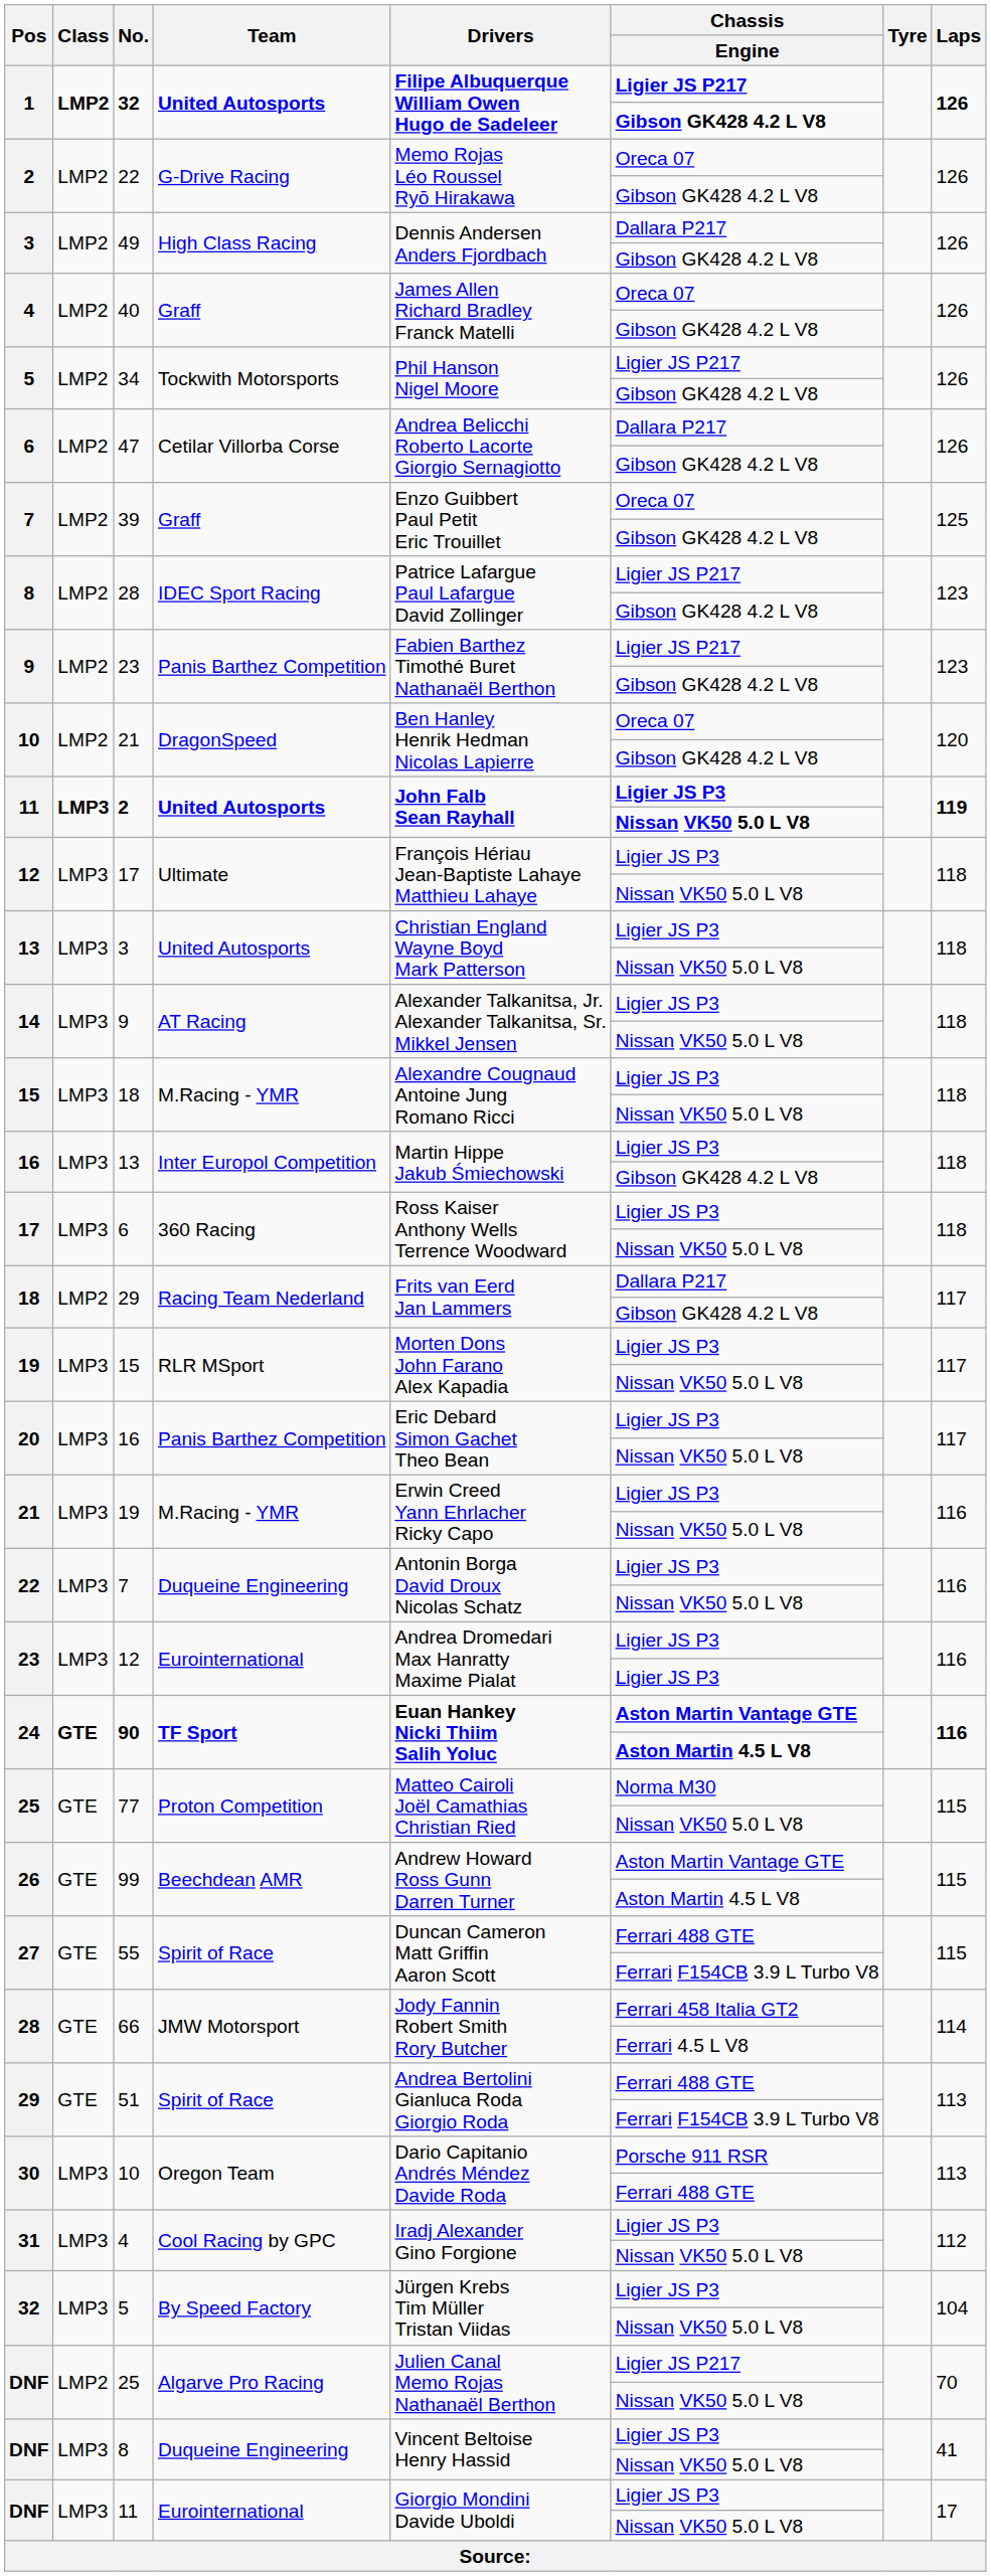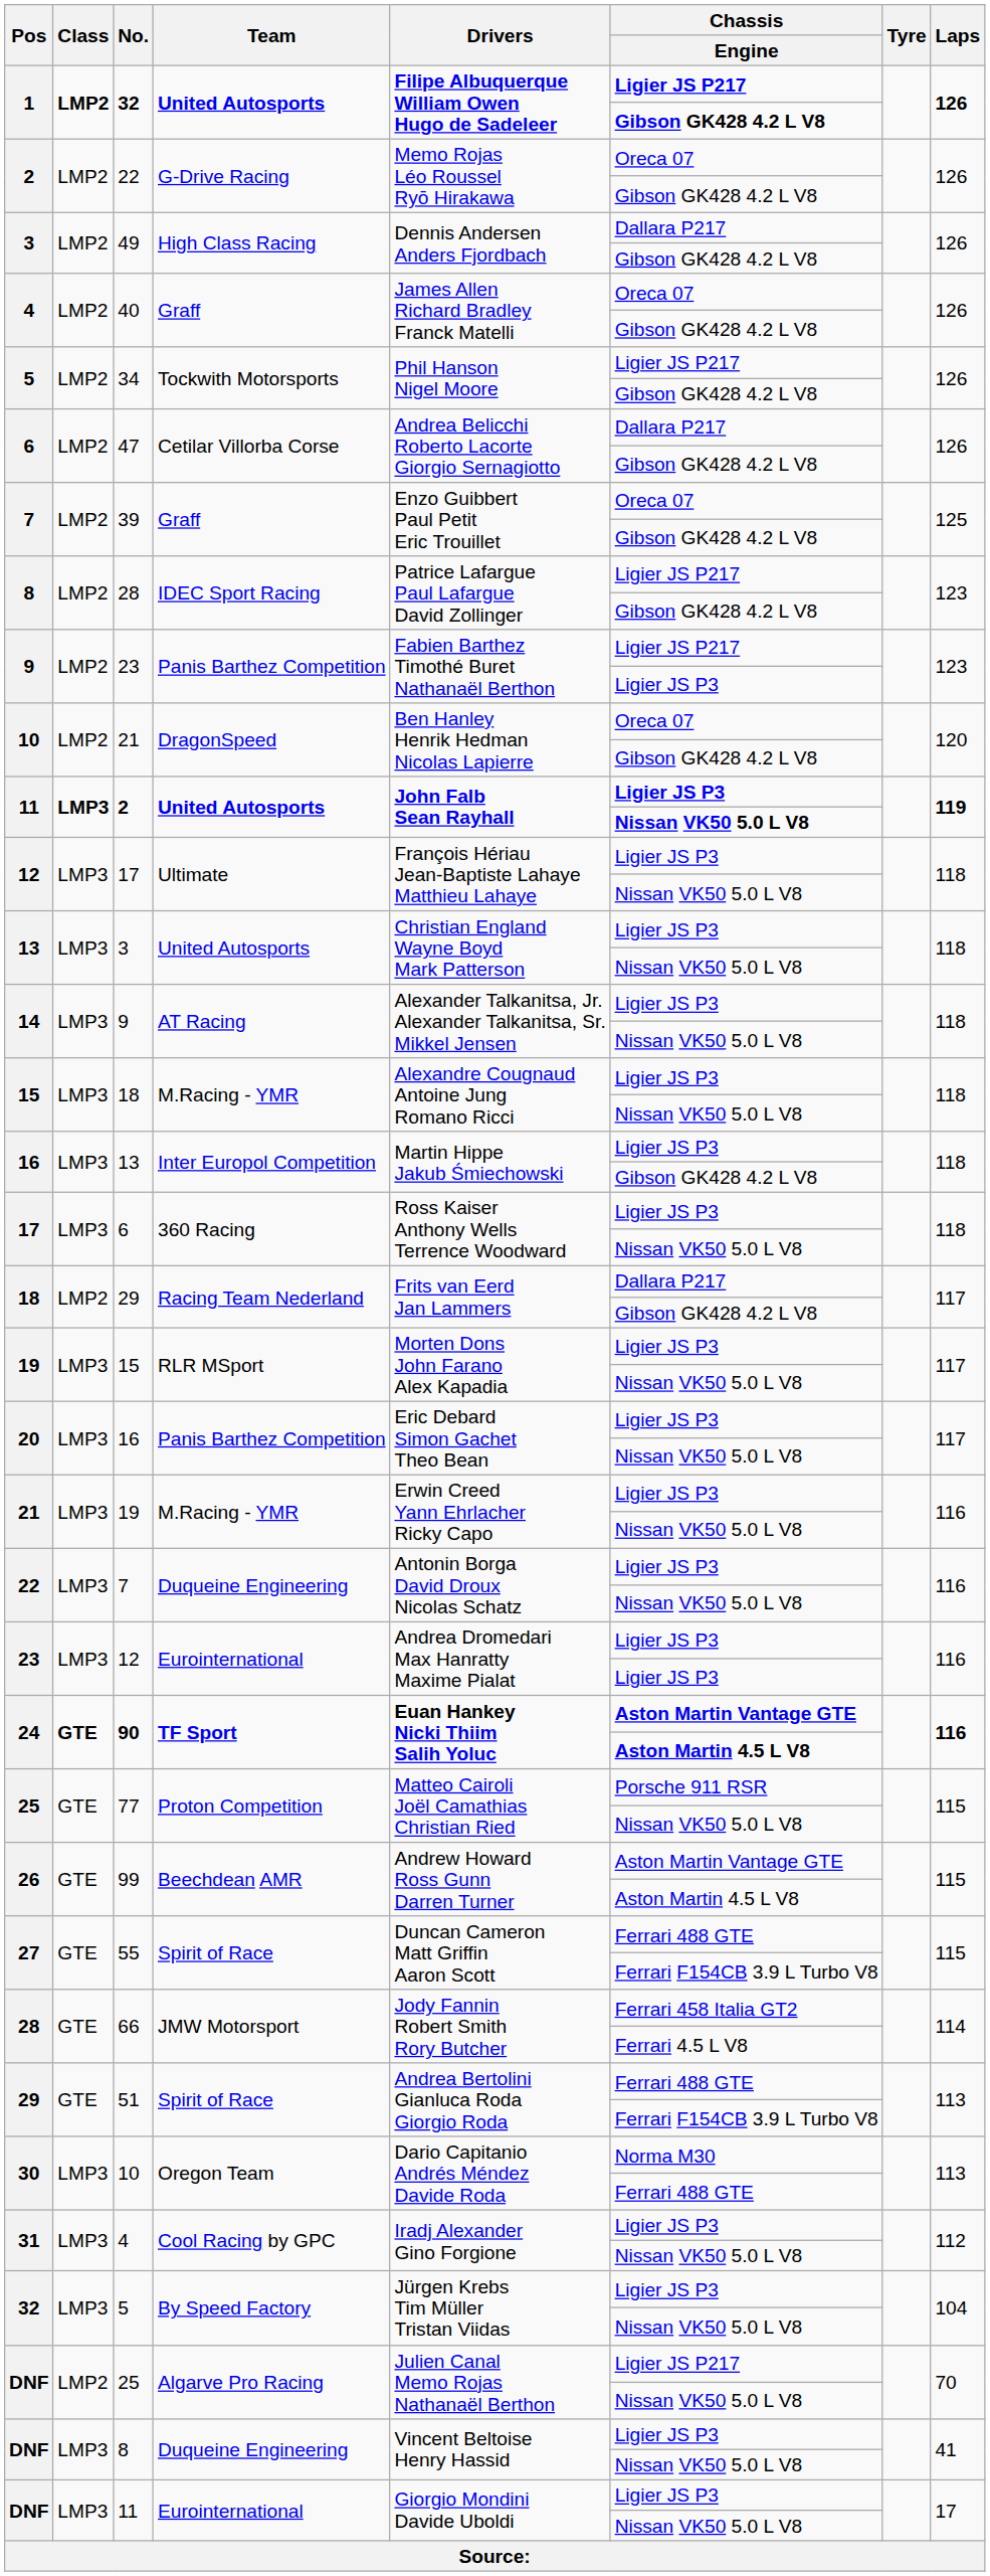row 20 | Chassis / Engine: Gibson GK428 4.2 L V8 -> Ligier JS P3
row 51 | Chassis / Engine: Norma M30 -> Porsche 911 RSR
row 61 | Chassis / Engine: Porsche 911 RSR -> Norma M30
